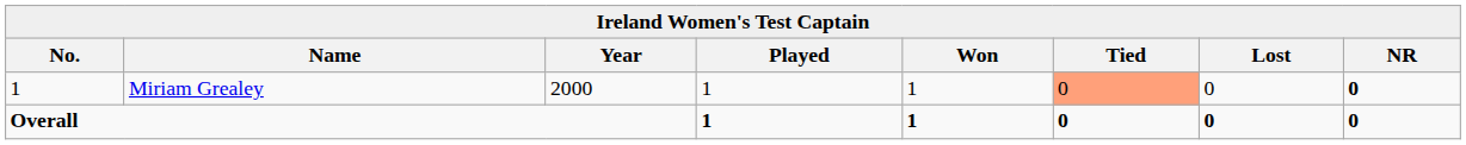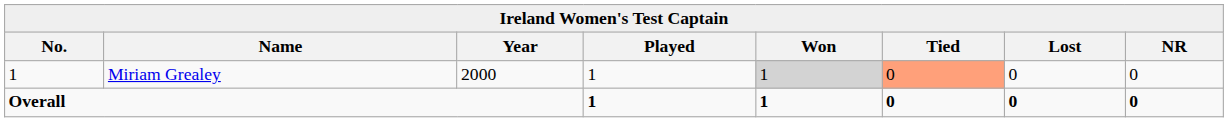row 3 | Won: no background -> lightgrey background
row 3 | NR: bold -> normal
